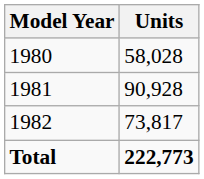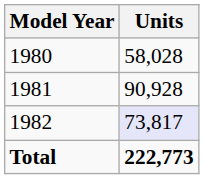1982 | Units: no background -> lavender background
